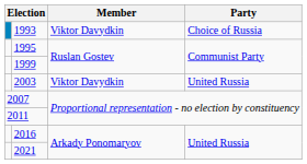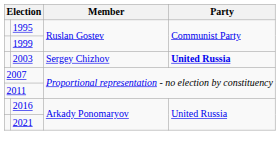- row: 1993 | Viktor Davydkin | Choice of Russia
2003 | Member: Viktor Davydkin -> Sergey Chizhov
2003 | Party: normal -> bold
